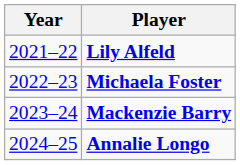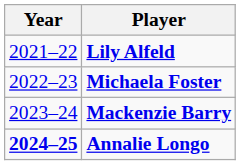Annalie Longo | Year: normal -> bold
